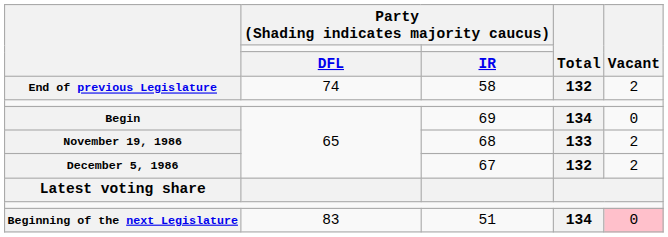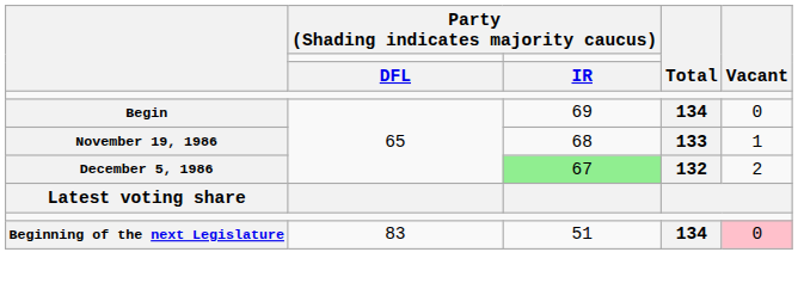- row: End of previous Legislature | 74 | 58 | 132 | 2
November 19, 1986 | Vacant: 2 -> 1
December 5, 1986 | column 3: no background -> lightgreen background
